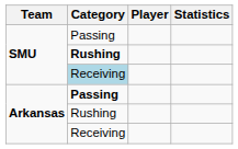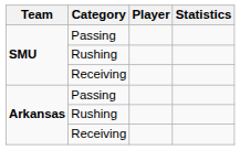SMU / Rushing | Category: bold -> normal
SMU / Receiving | Category: lightblue background -> no background
Arkansas / Passing | Category: bold -> normal
